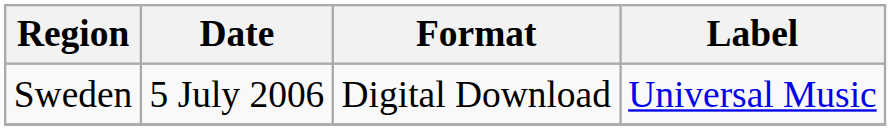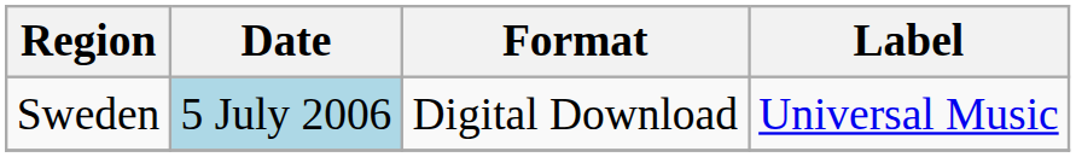Sweden | Date: no background -> lightblue background
